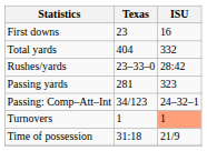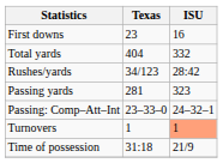Rushes/yards | Texas: 23–33–0 -> 34/123
Passing: Comp–Att–Int | Texas: 34/123 -> 23–33–0
